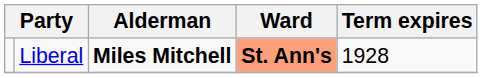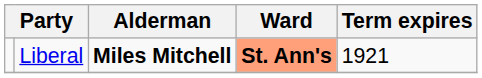Liberal | Term expires: 1928 -> 1921
